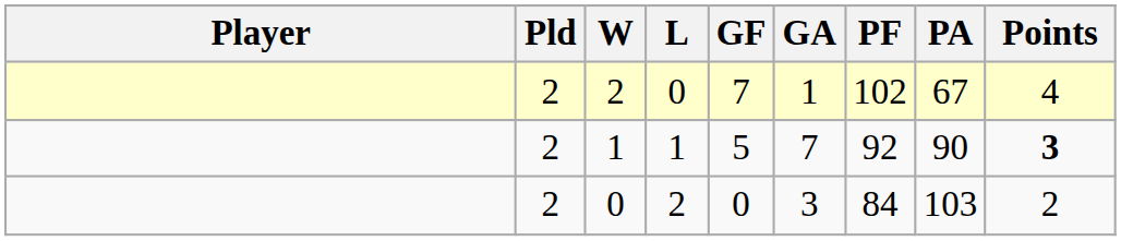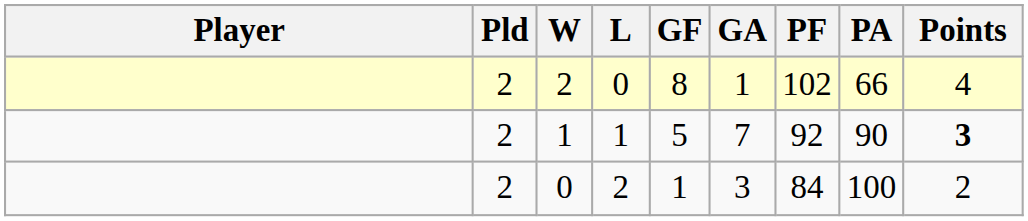row 2 | GF: 7 -> 8
row 2 | PA: 67 -> 66
row 4 | GF: 0 -> 1
row 4 | PA: 103 -> 100
